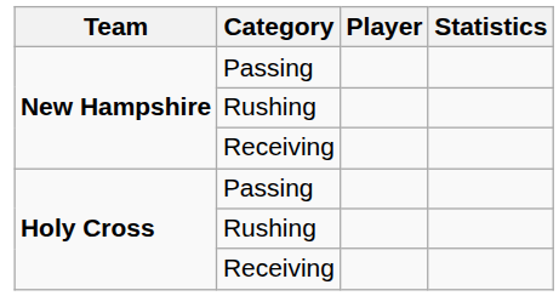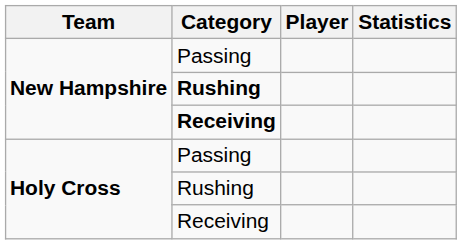New Hampshire / Rushing | Category: normal -> bold
New Hampshire / Receiving | Category: normal -> bold
